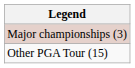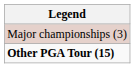row 3 | column 1: normal -> bold
